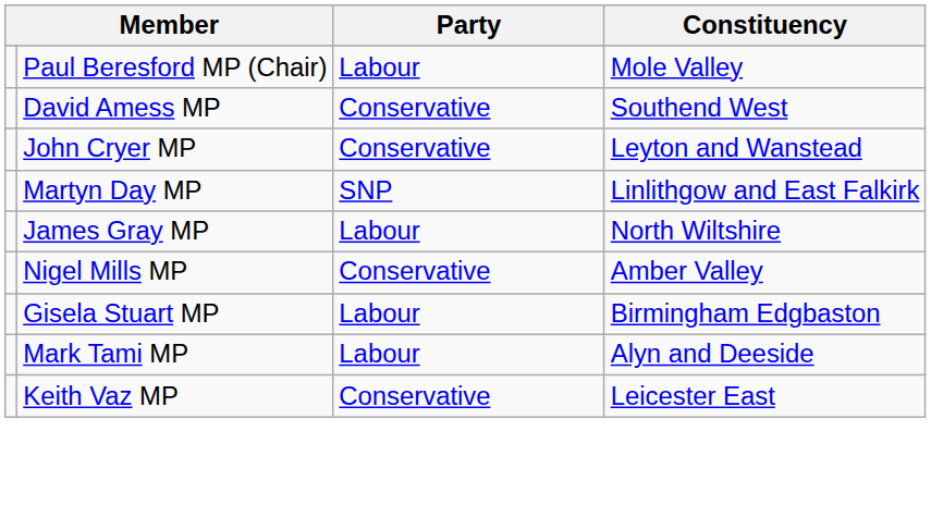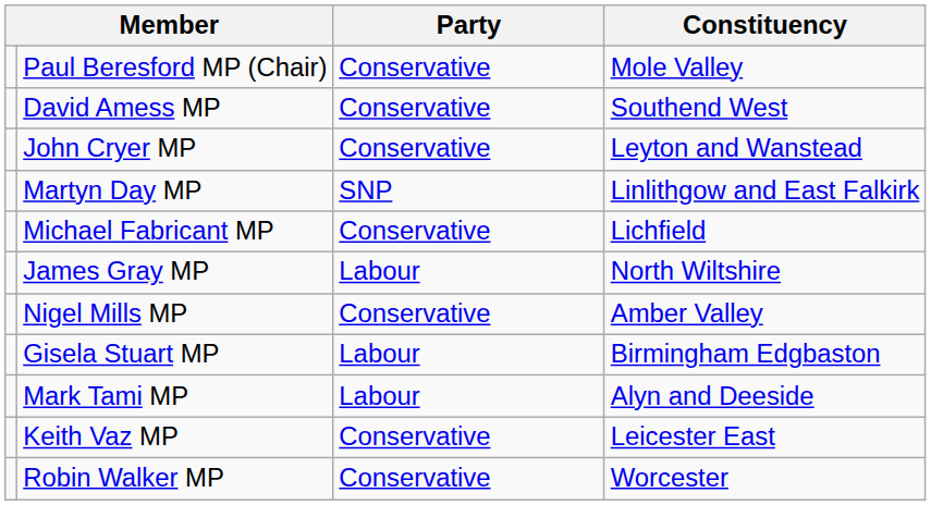Paul Beresford MP (Chair) | Party: Labour -> Conservative
+ row: Michael Fabricant MP | Conservative | Lichfield
+ row: Robin Walker MP | Conservative | Worcester
